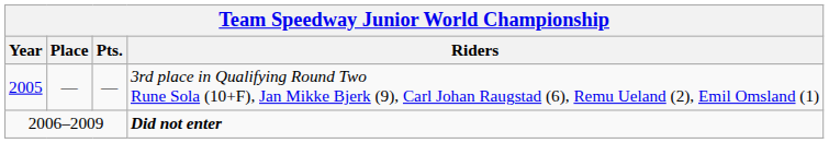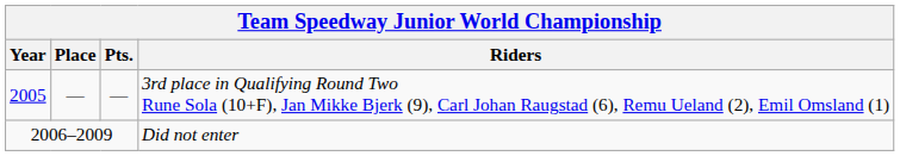Did not enter | Riders: bold -> normal
